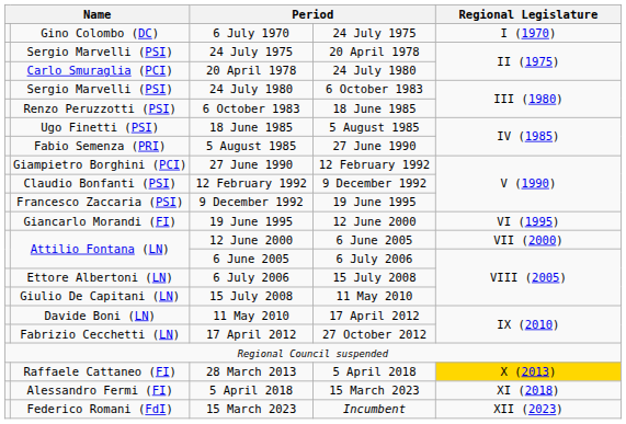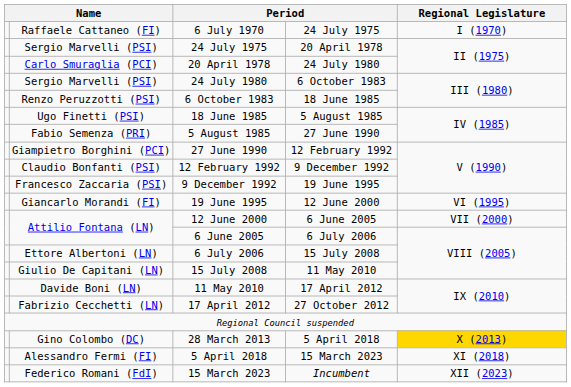6 July 1970 | column 2: Gino Colombo (DC) -> Raffaele Cattaneo (FI)
28 March 2013 | column 2: Raffaele Cattaneo (FI) -> Gino Colombo (DC)
